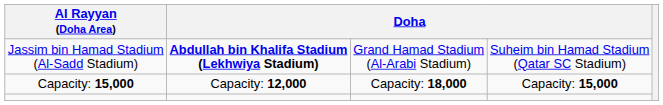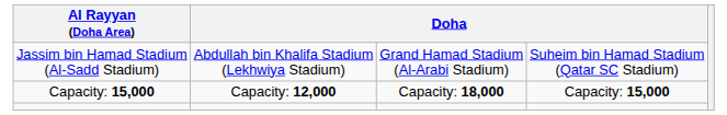Jassim bin Hamad Stadium (Al-Sadd Stadium) | column 2: bold -> normal
